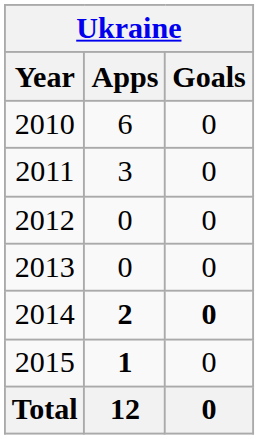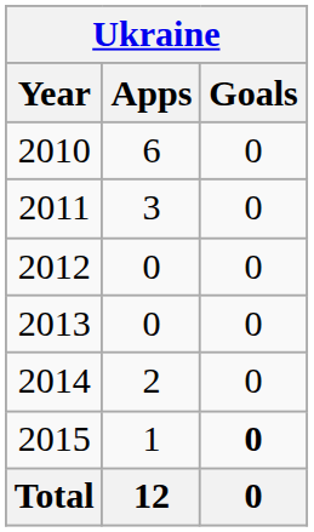2014 | Apps: bold -> normal
2014 | Goals: bold -> normal
2015 | Apps: bold -> normal
2015 | Goals: normal -> bold
